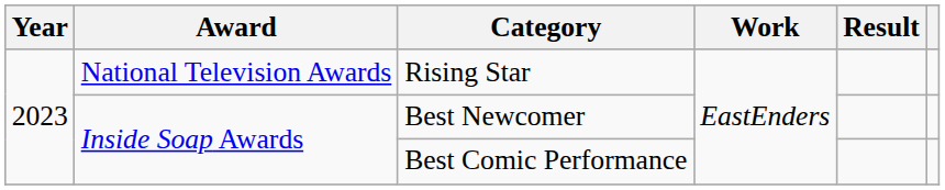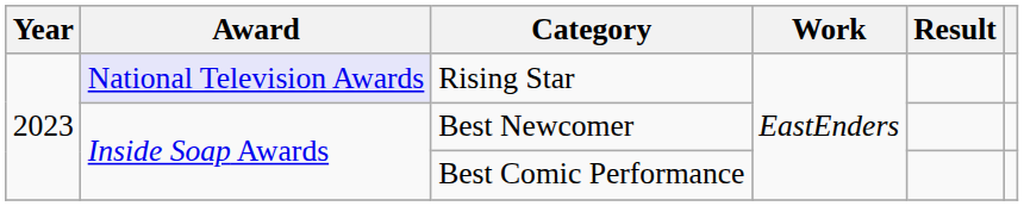Rising Star | Award: no background -> lavender background
